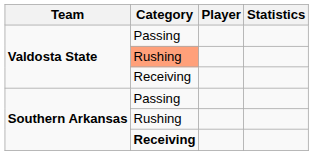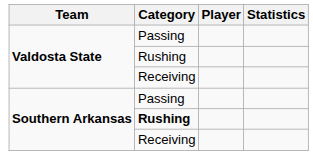Valdosta State / Rushing | Category: lightsalmon background -> no background
Southern Arkansas / Rushing | Category: normal -> bold
Southern Arkansas / Receiving | Category: bold -> normal
